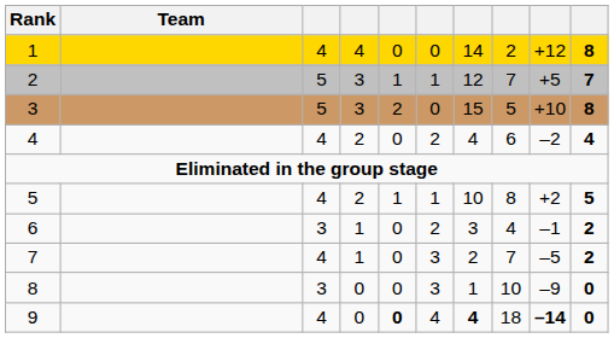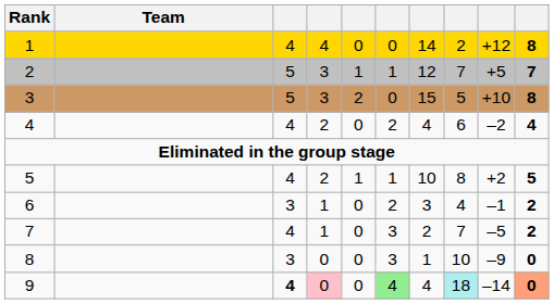9 | column 3: normal -> bold
9 | column 4: no background -> pink background
9 | column 5: bold -> normal
9 | column 6: no background -> lightgreen background
9 | column 7: bold -> normal
9 | column 8: no background -> paleturquoise background
9 | column 9: bold -> normal
9 | column 10: no background -> lightsalmon background
